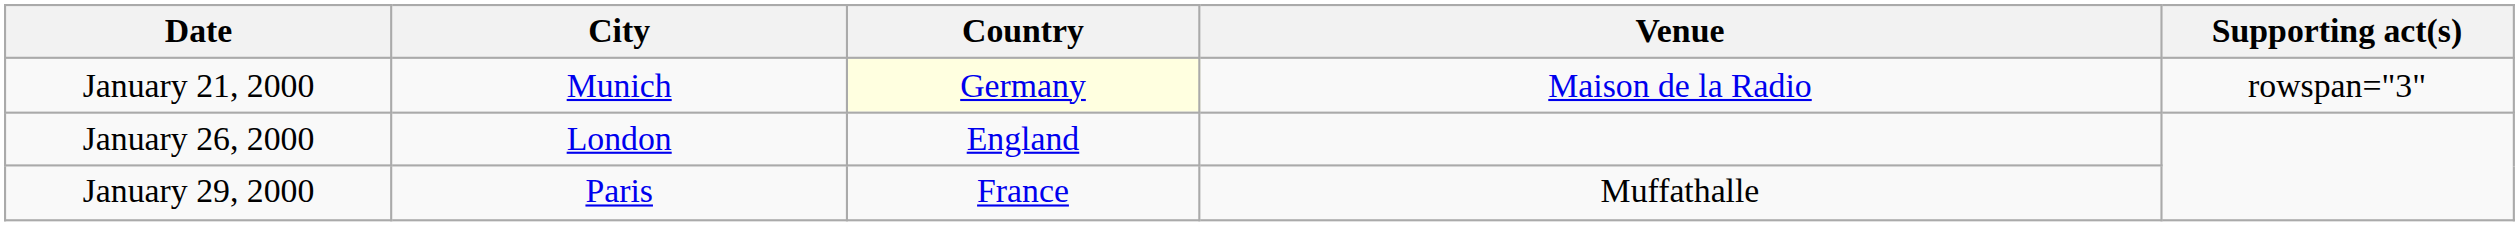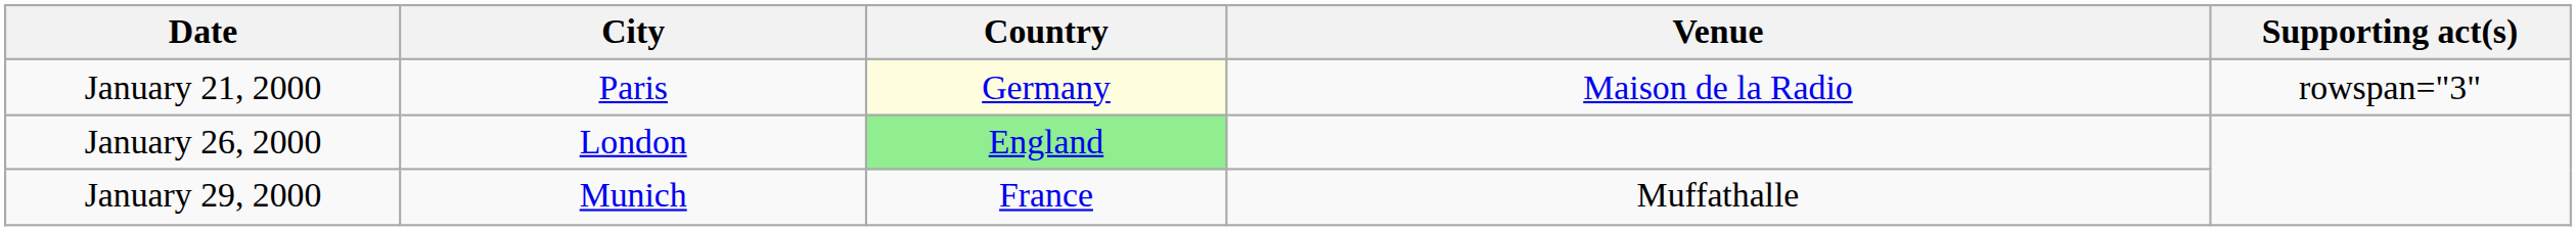January 21, 2000 | City: Munich -> Paris
January 26, 2000 | Country: no background -> lightgreen background
January 29, 2000 | City: Paris -> Munich
